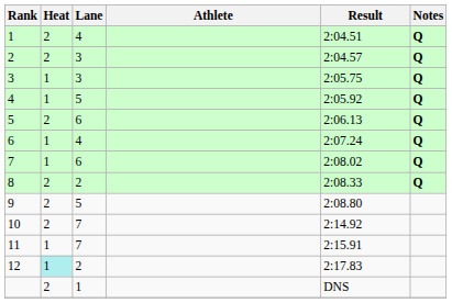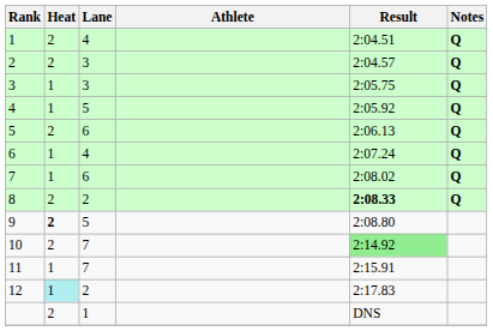8 | Result: normal -> bold
9 | Heat: normal -> bold
10 | Result: no background -> lightgreen background
